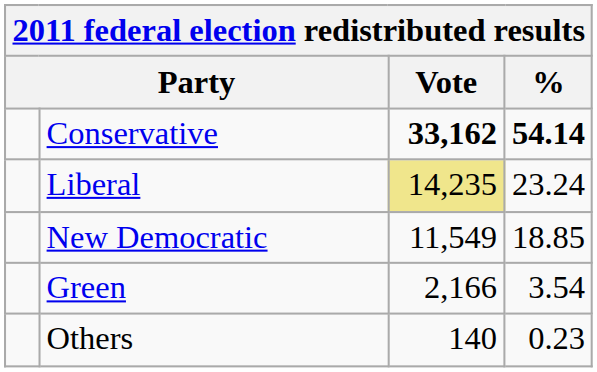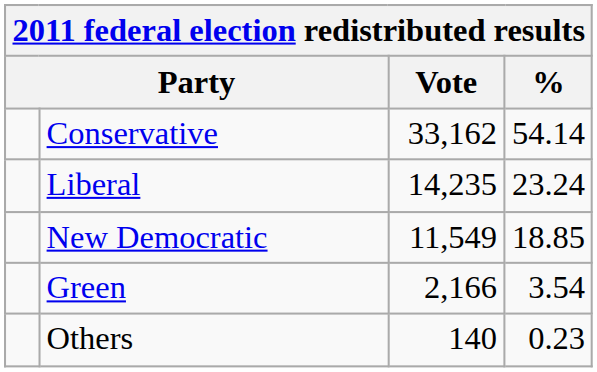Conservative | Vote: bold -> normal
Conservative | %: bold -> normal
Liberal | Vote: khaki background -> no background
